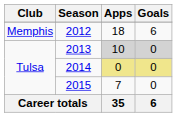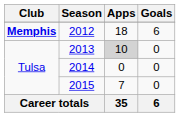2012 | Club: normal -> bold
2013 | Goals: lightgrey background -> no background
2014 | Apps: khaki background -> no background
2014 | Goals: khaki background -> no background
